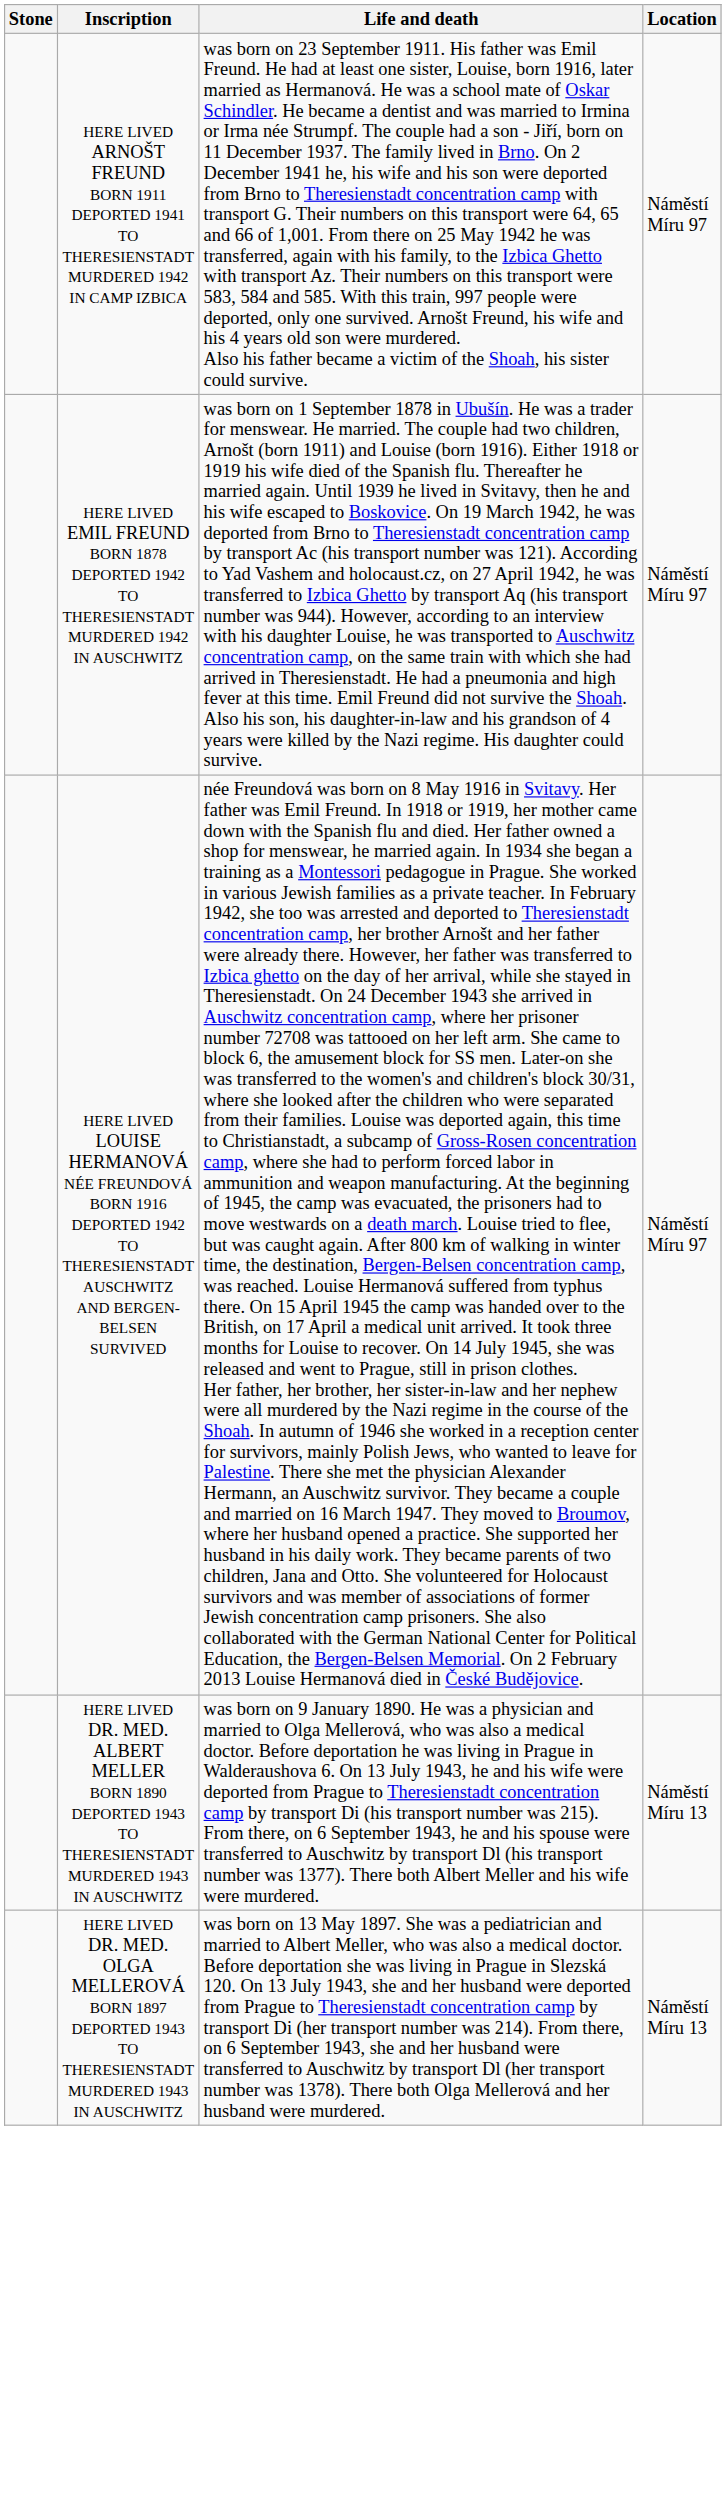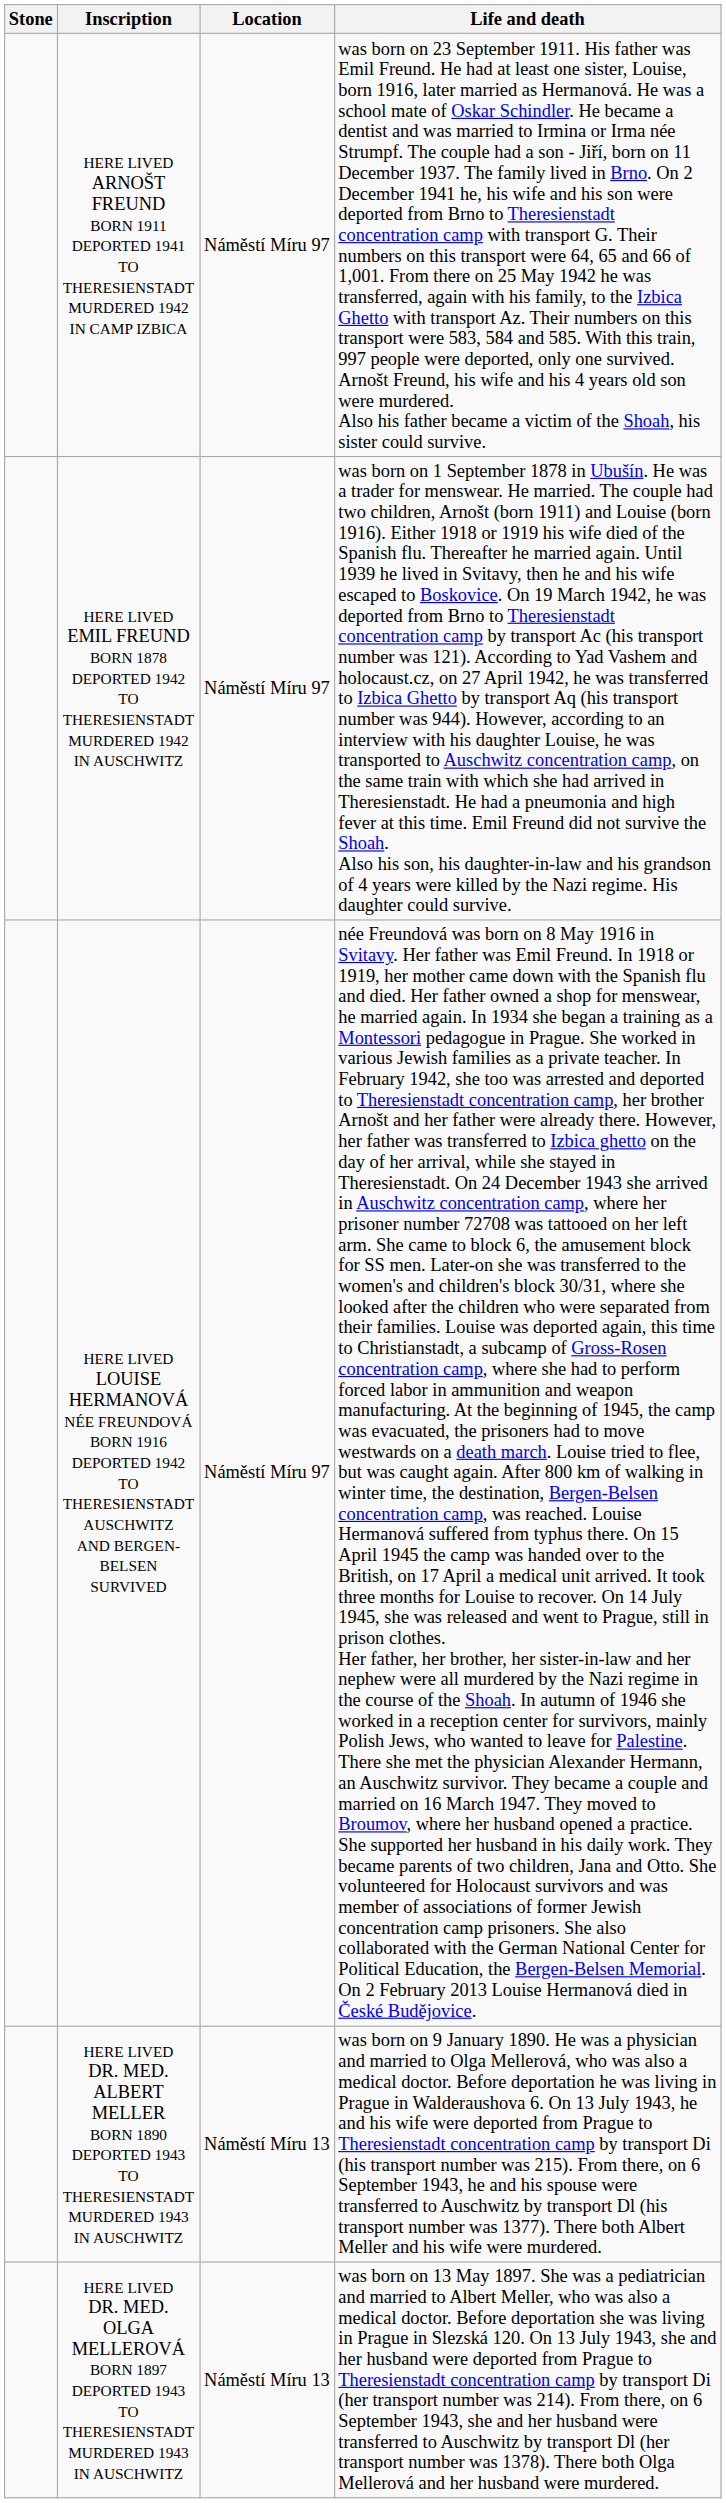columns swapped: Location <-> Life and death
